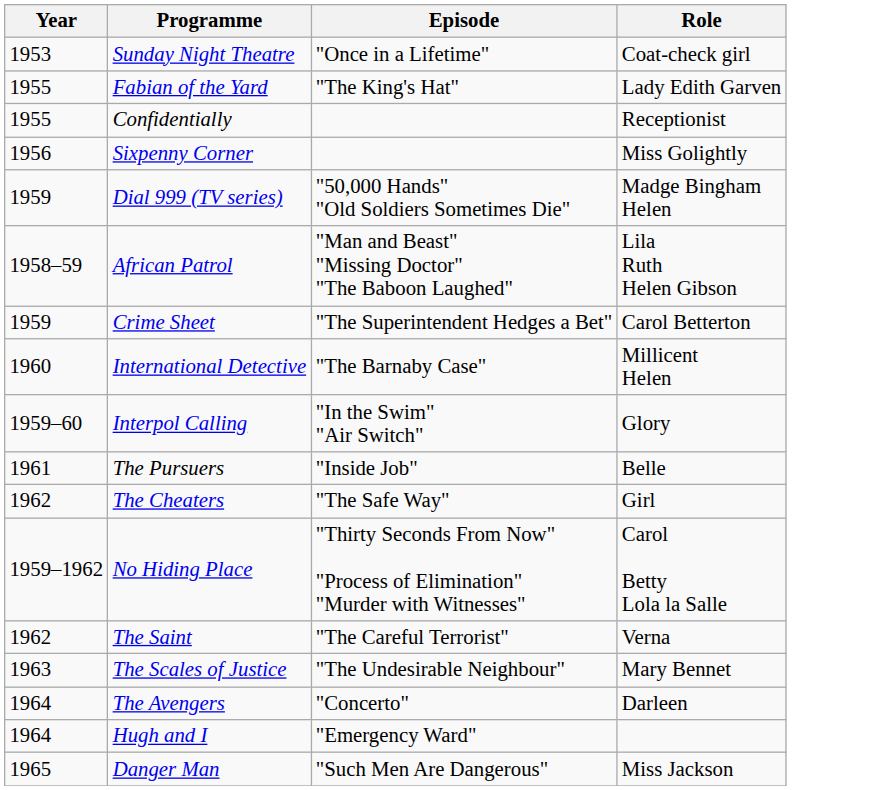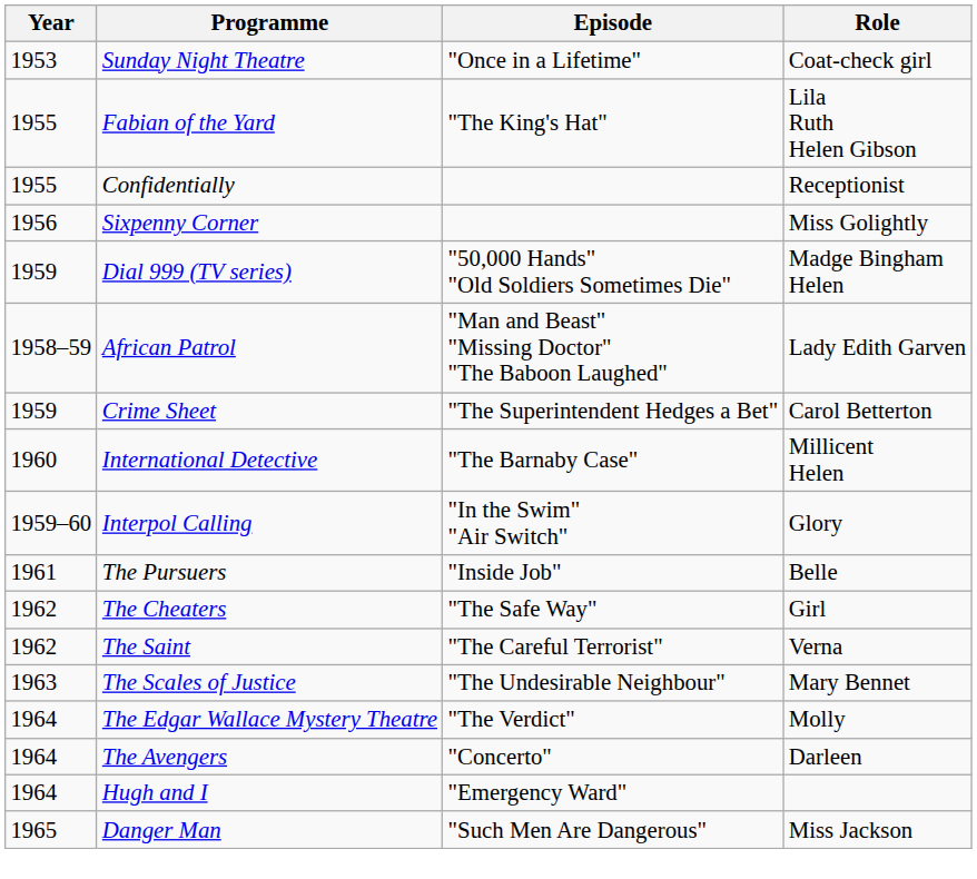Fabian of the Yard | Role: Lady Edith Garven -> Lila Ruth Helen Gibson
African Patrol | Role: Lila Ruth Helen Gibson -> Lady Edith Garven
- row: 1959–1962 | No Hiding Place | "Thirty Seconds From Now" "Process of Elimination" "Murder with Witnesses" | Carol Betty Lola la Salle
+ row: 1964 | The Edgar Wallace Mystery Theatre | "The Verdict" | Molly
